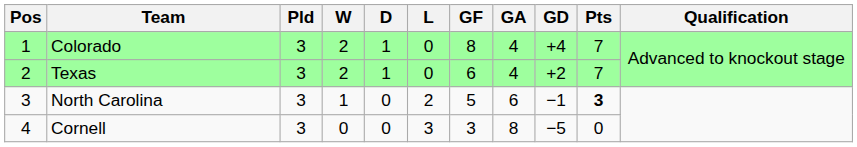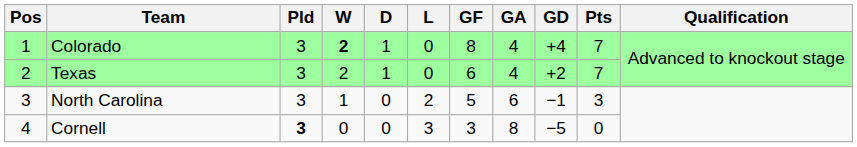Colorado | W: normal -> bold
North Carolina | Pts: bold -> normal
Cornell | Pld: normal -> bold
